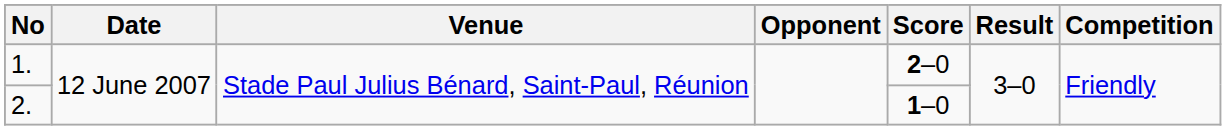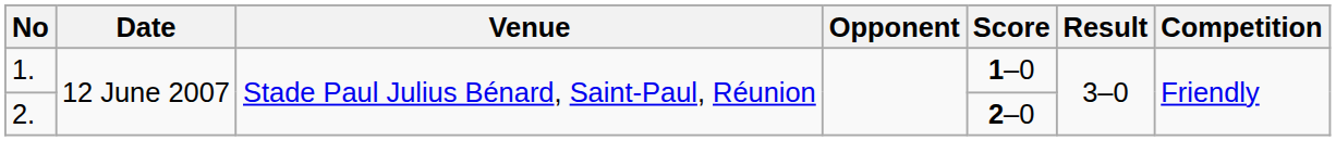1. | Score: 2–0 -> 1–0
2. | Score: 1–0 -> 2–0
